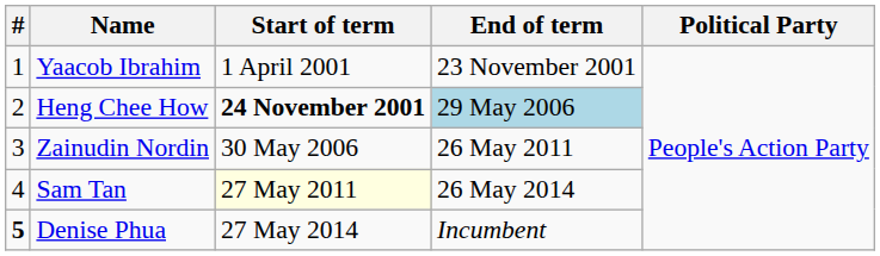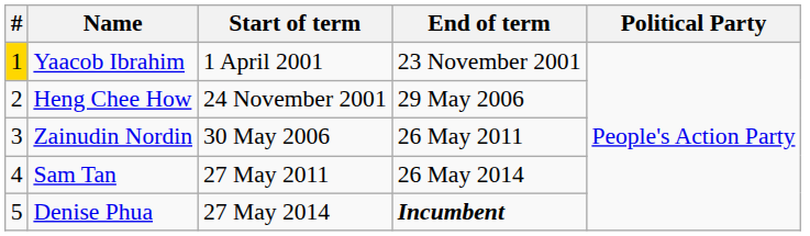Yaacob Ibrahim | #: no background -> gold background
Heng Chee How | Start of term: bold -> normal
Heng Chee How | End of term: lightblue background -> no background
Sam Tan | Start of term: lightyellow background -> no background
Denise Phua | #: bold -> normal
Denise Phua | End of term: normal -> bold
